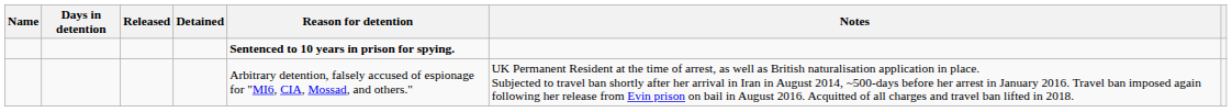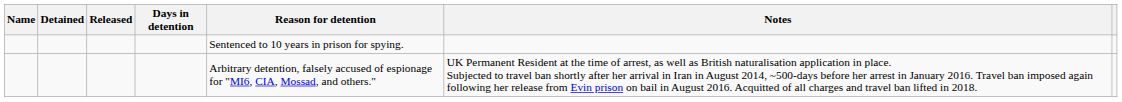columns swapped: Detained <-> Days in detention
row 2 | Reason for detention: bold -> normal
